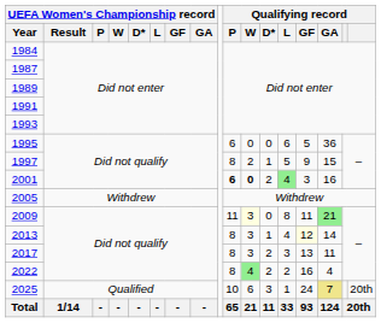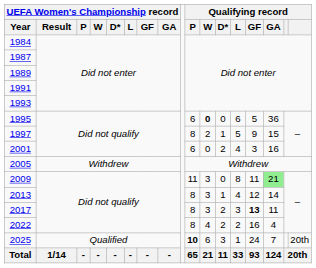1995 | Qualifying record / W: normal -> bold
2001 | Qualifying record / P: bold -> normal
2001 | Qualifying record / W: bold -> normal
2001 | Qualifying record / L: lightgreen background -> no background
2009 | Qualifying record / W: lightyellow background -> no background
2013 | Qualifying record / GF: lightyellow background -> no background
2017 | Qualifying record / GF: normal -> bold
2022 | Qualifying record / W: lightgreen background -> no background
2025 | Qualifying record / P: normal -> bold
2025 | Qualifying record / GA: khaki background -> no background
